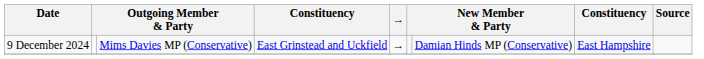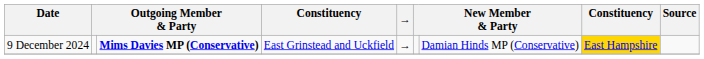9 December 2024 | column 3: normal -> bold
9 December 2024 | column 8: no background -> gold background
